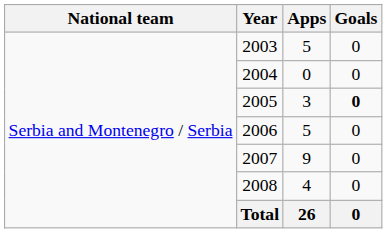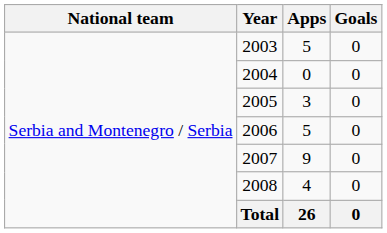2005 | Goals: bold -> normal
